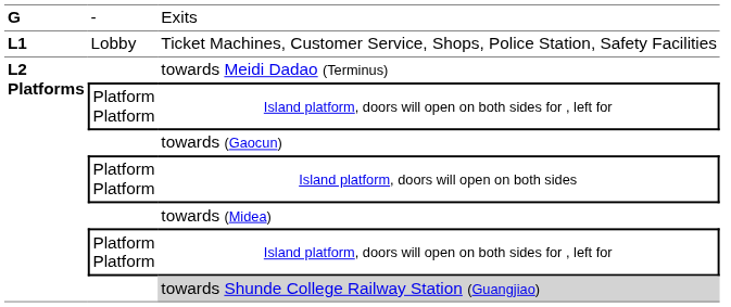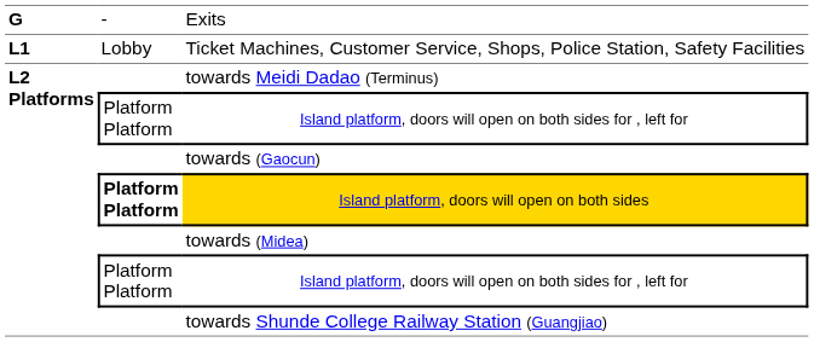Island platform, doors will open on both sides | column 2: normal -> bold
Island platform, doors will open on both sides | column 3: no background -> gold background
towards Shunde College Railway Station (Guangjiao) | column 3: lightgrey background -> no background
